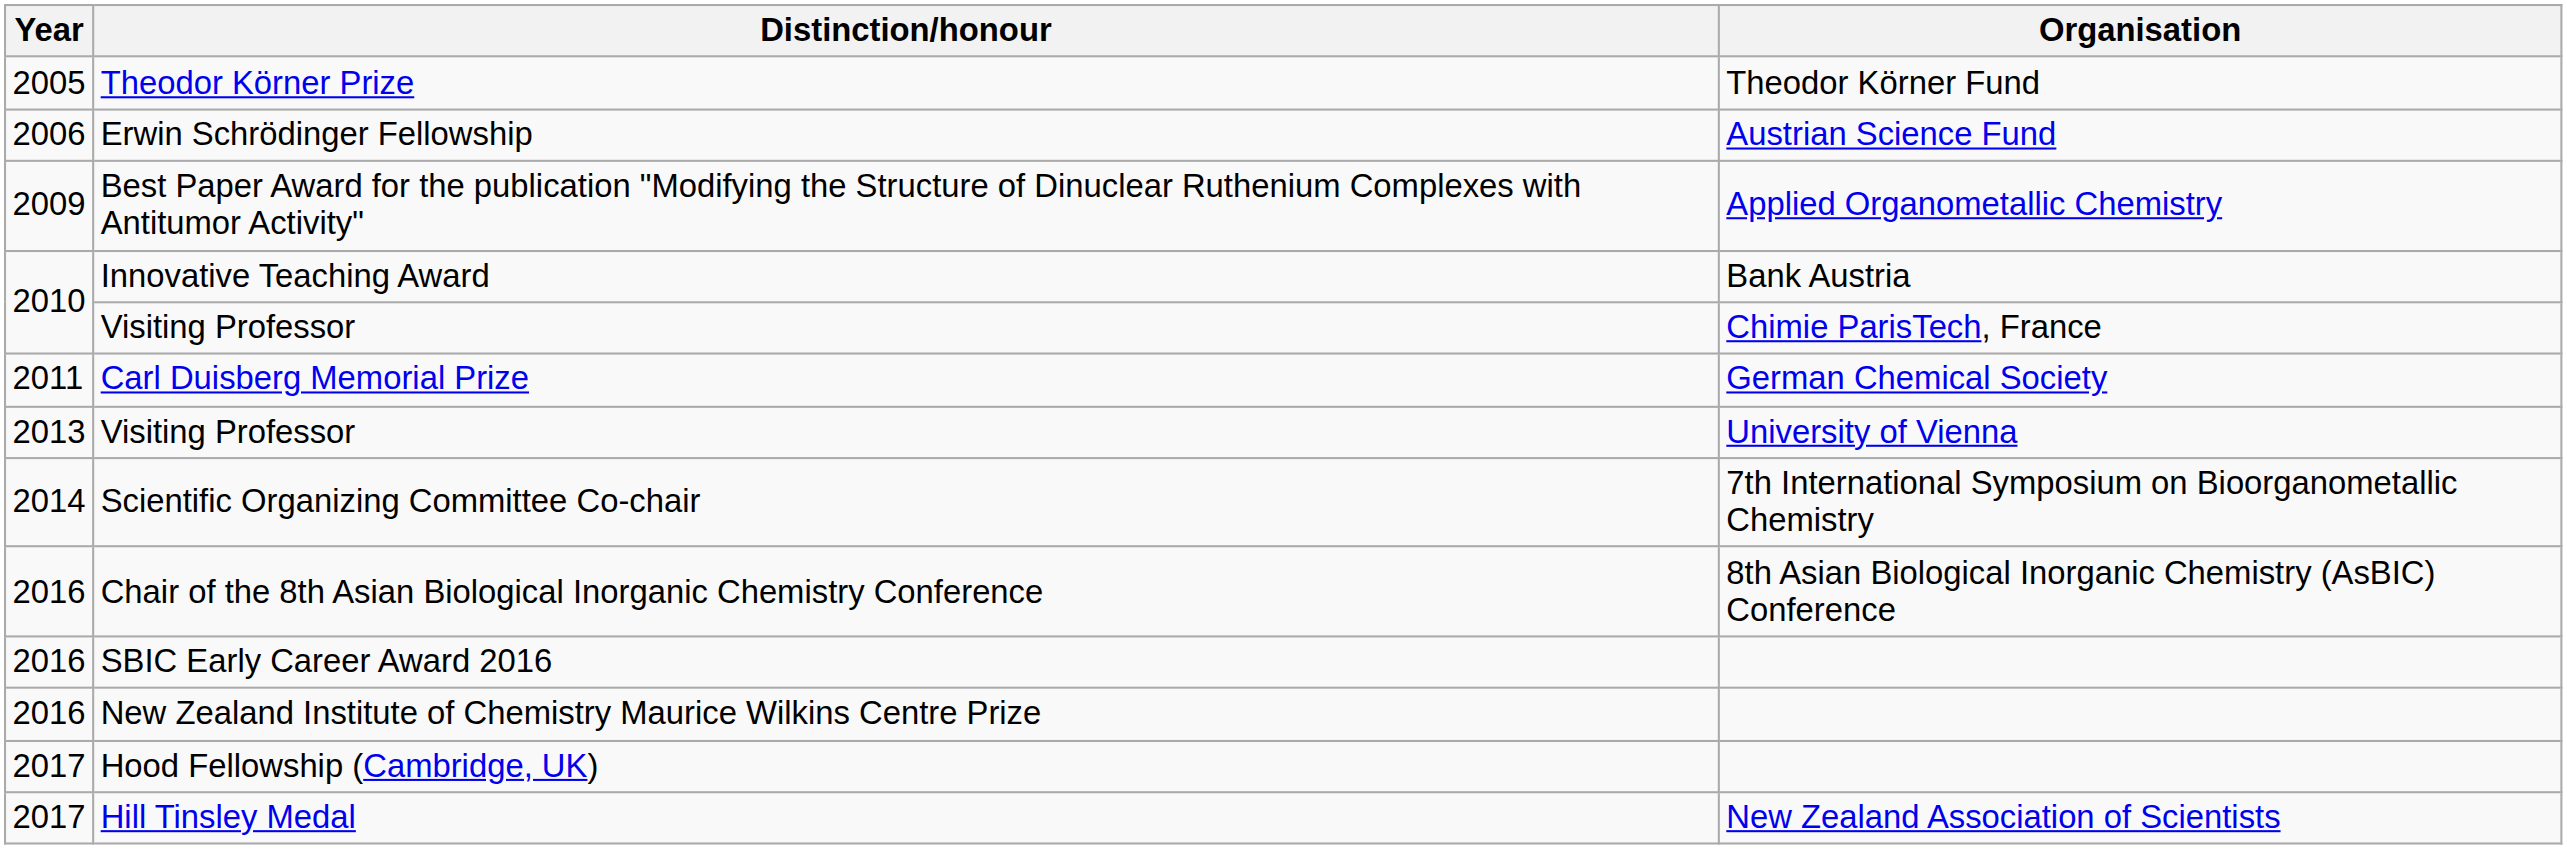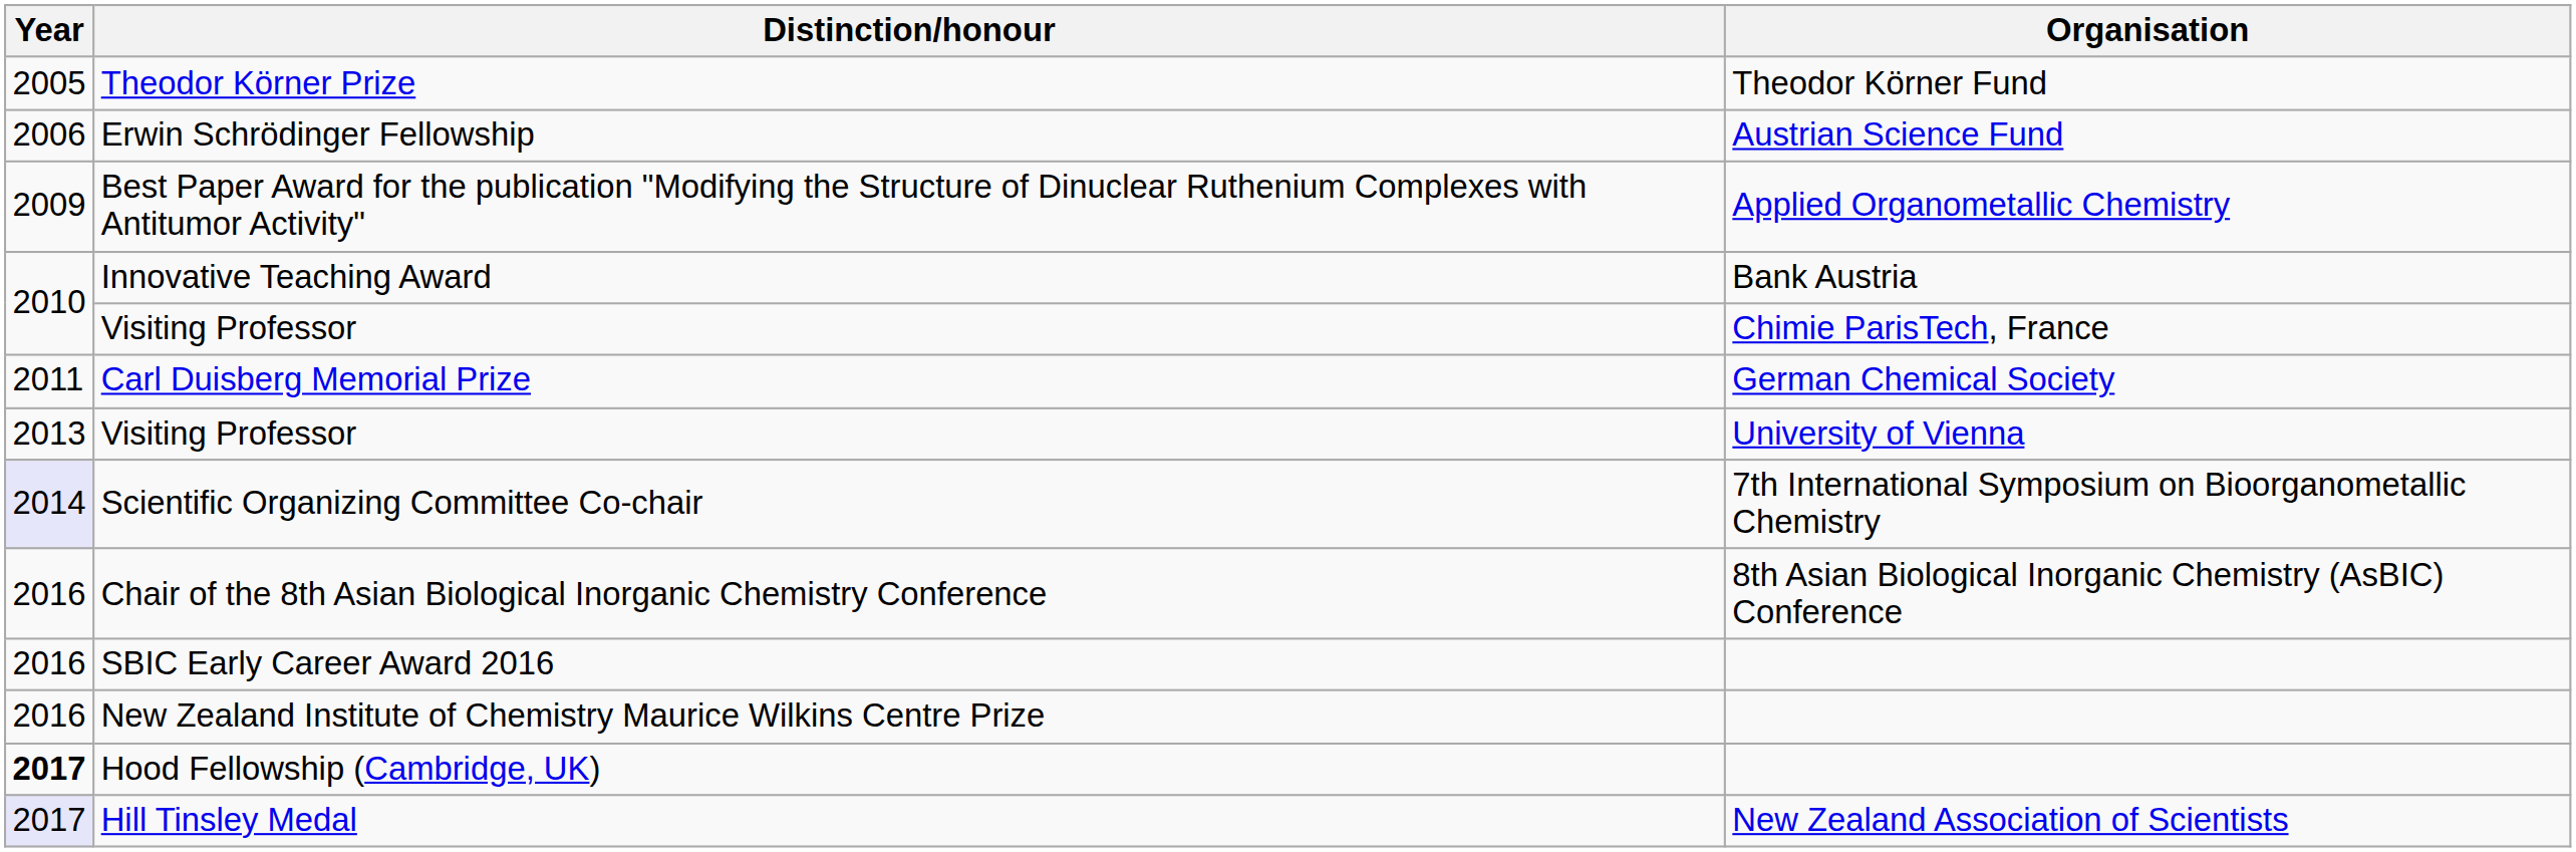Scientific Organizing Committee Co-chair | Year: no background -> lavender background
Hood Fellowship (Cambridge, UK) | Year: normal -> bold
Hill Tinsley Medal | Year: no background -> lavender background
